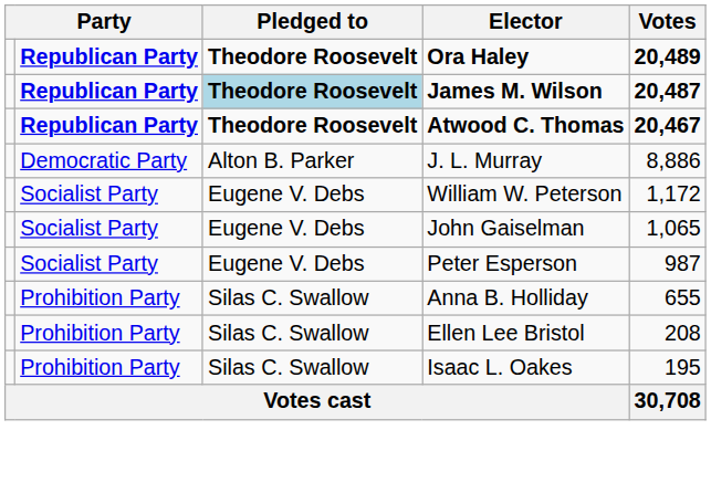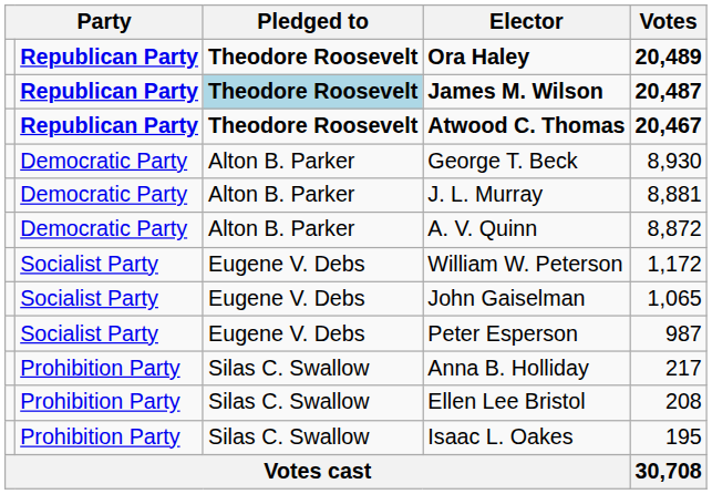+ row: Democratic Party | Alton B. Parker | George T. Beck | 8,930
J. L. Murray | Votes: 8,886 -> 8,881
+ row: Democratic Party | Alton B. Parker | A. V. Quinn | 8,872
Anna B. Holliday | Votes: 655 -> 217
